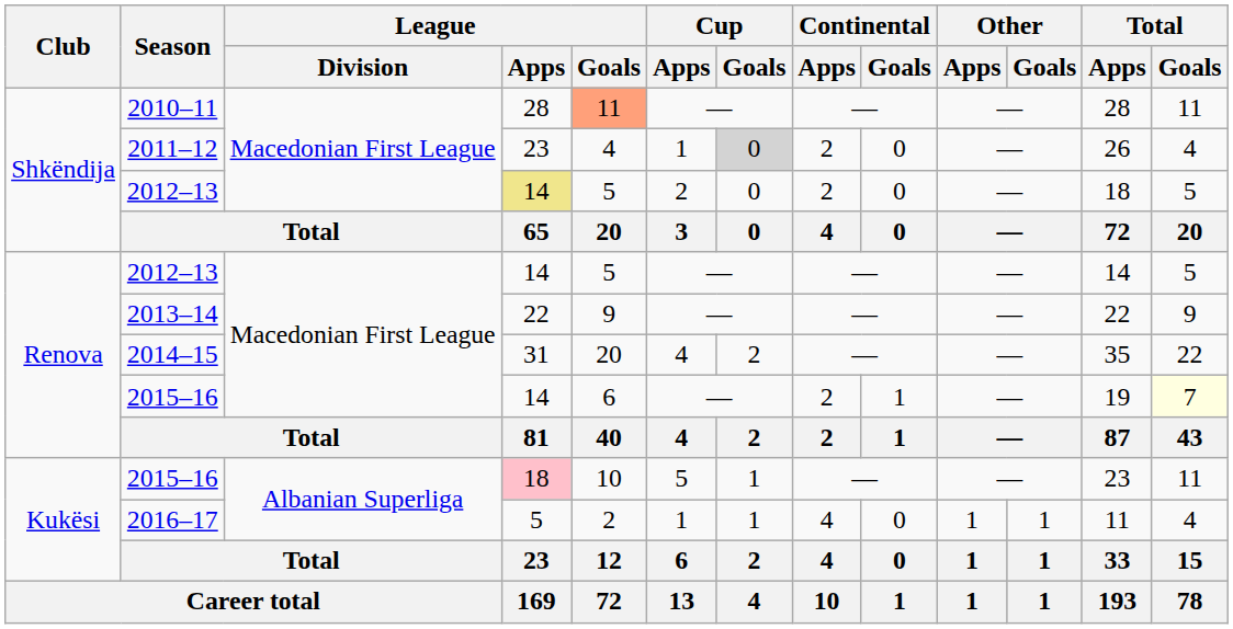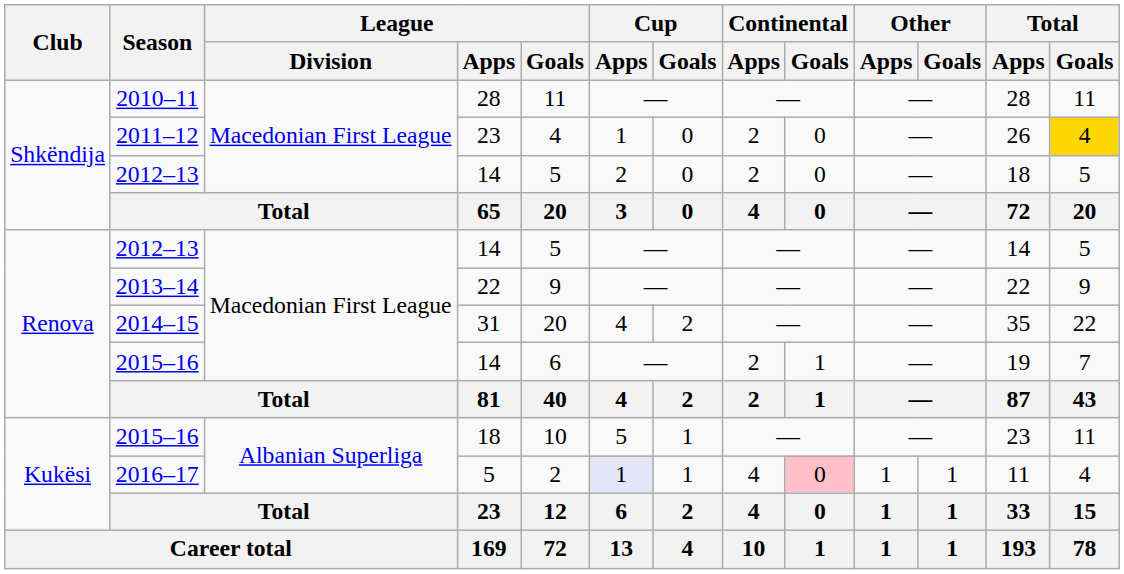2010–11 | League / Goals: lightsalmon background -> no background
2011–12 | Cup / Goals: lightgrey background -> no background
2011–12 | Total / Goals: no background -> gold background
Shkëndija / 2012–13 | League / Apps: khaki background -> no background
Renova / 2015–16 | Total / Goals: lightyellow background -> no background
Kukësi / 2015–16 | League / Apps: pink background -> no background
2016–17 | Cup / Apps: no background -> lavender background
2016–17 | Continental / Goals: no background -> pink background
